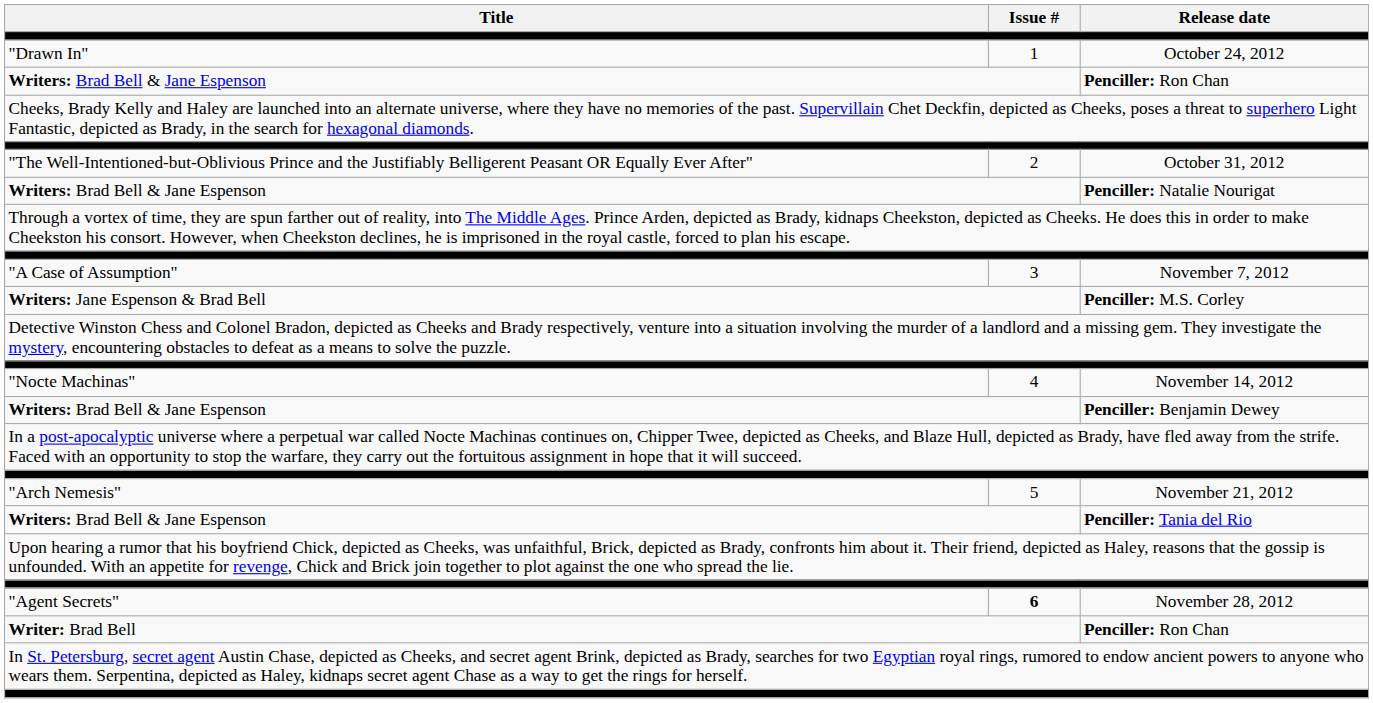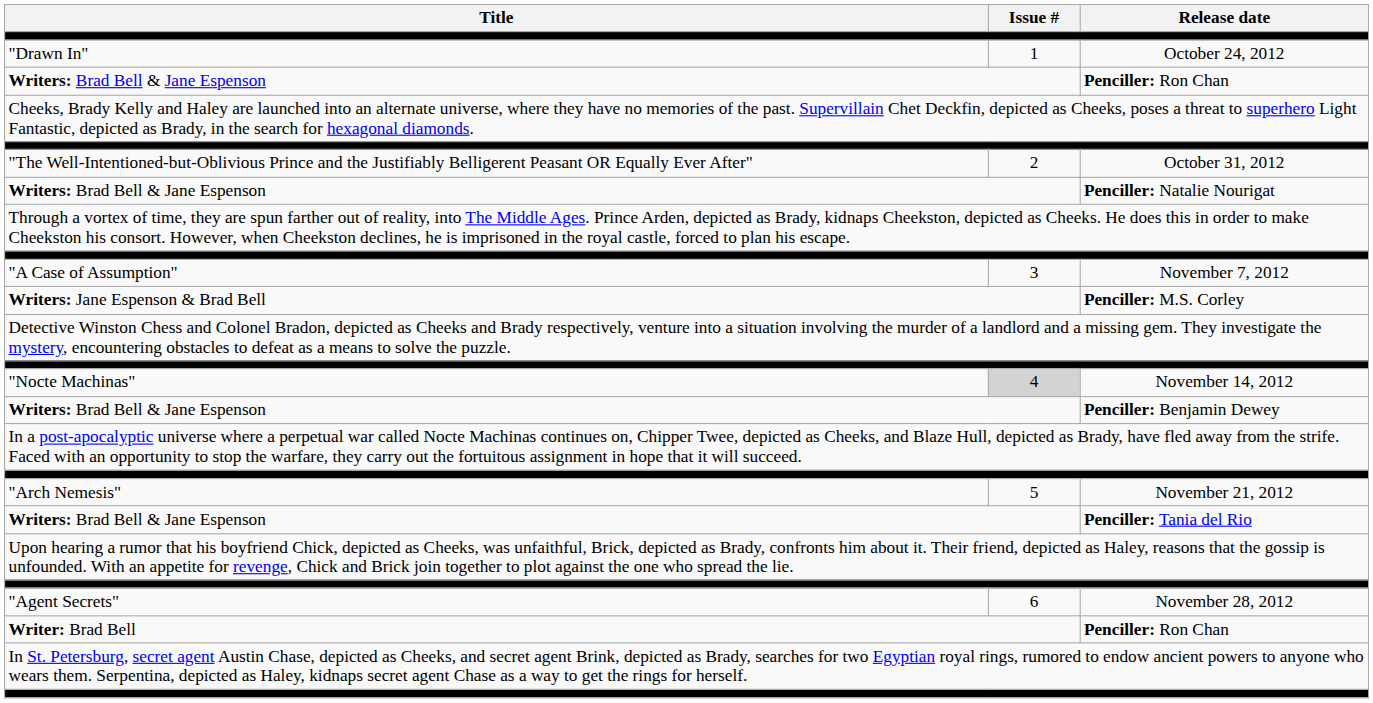November 14, 2012 | Issue #: no background -> lightgrey background
November 28, 2012 | Issue #: bold -> normal
